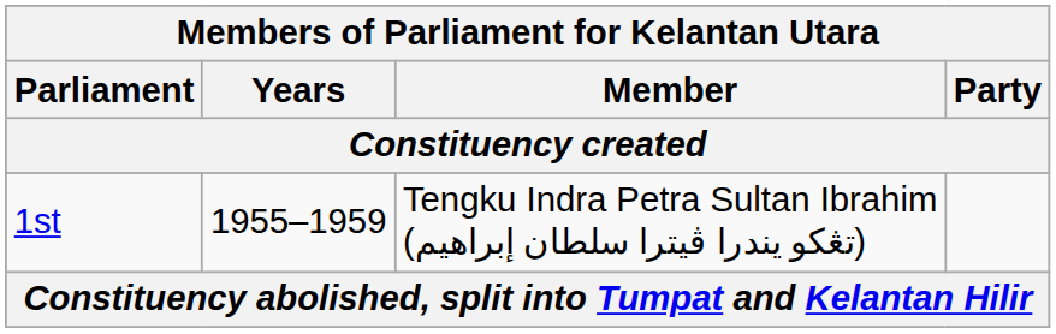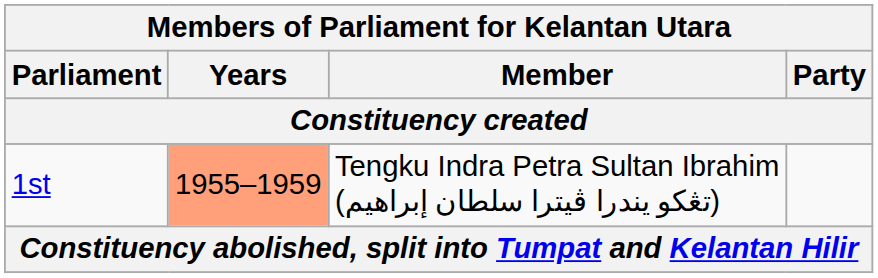1st | Years: no background -> lightsalmon background
